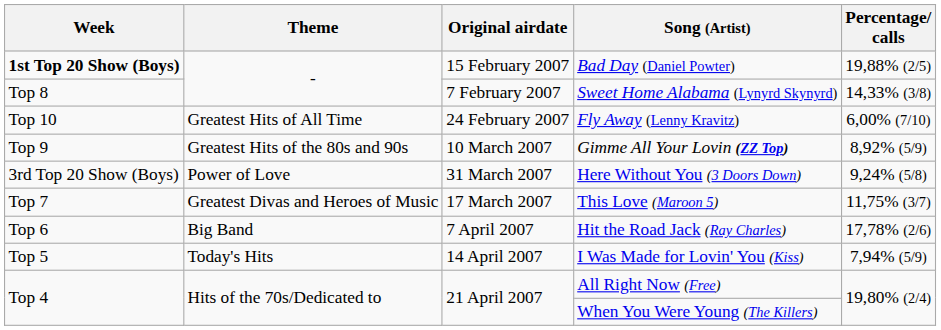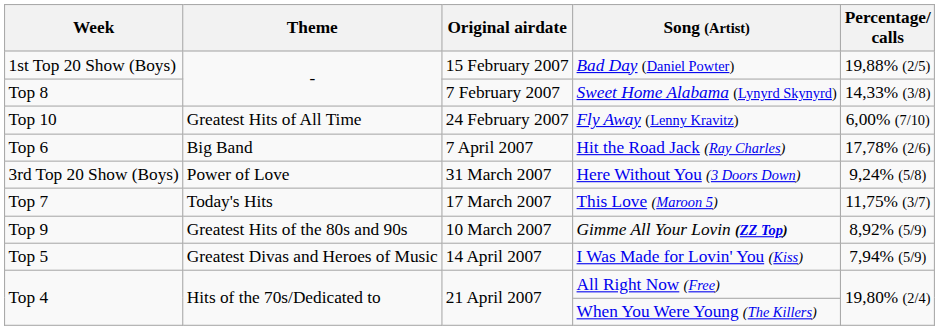Bad Day (Daniel Powter) | Week: bold -> normal
rows swapped: Gimme All Your Lovin (ZZ Top) <-> Hit the Road Jack (Ray Charles)
This Love (Maroon 5) | Theme: Greatest Divas and Heroes of Music -> Today's Hits
I Was Made for Lovin' You (Kiss) | Theme: Today's Hits -> Greatest Divas and Heroes of Music
